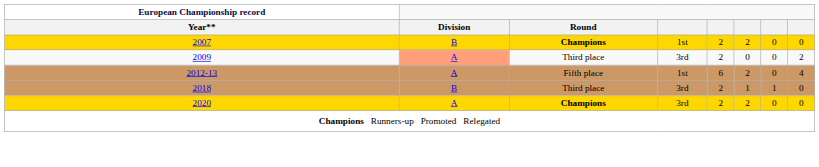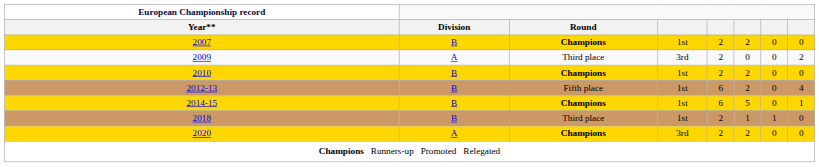2009 | Division: lightsalmon background -> no background
+ row: 2010 | B | Champions | 1st | 2 | 2 | 0 | 0
2012-13 | Division: A -> B
+ row: 2014-15 | B | Champions | 1st | 6 | 5 | 0 | 1
2018 | column 4: 3rd -> 1st
